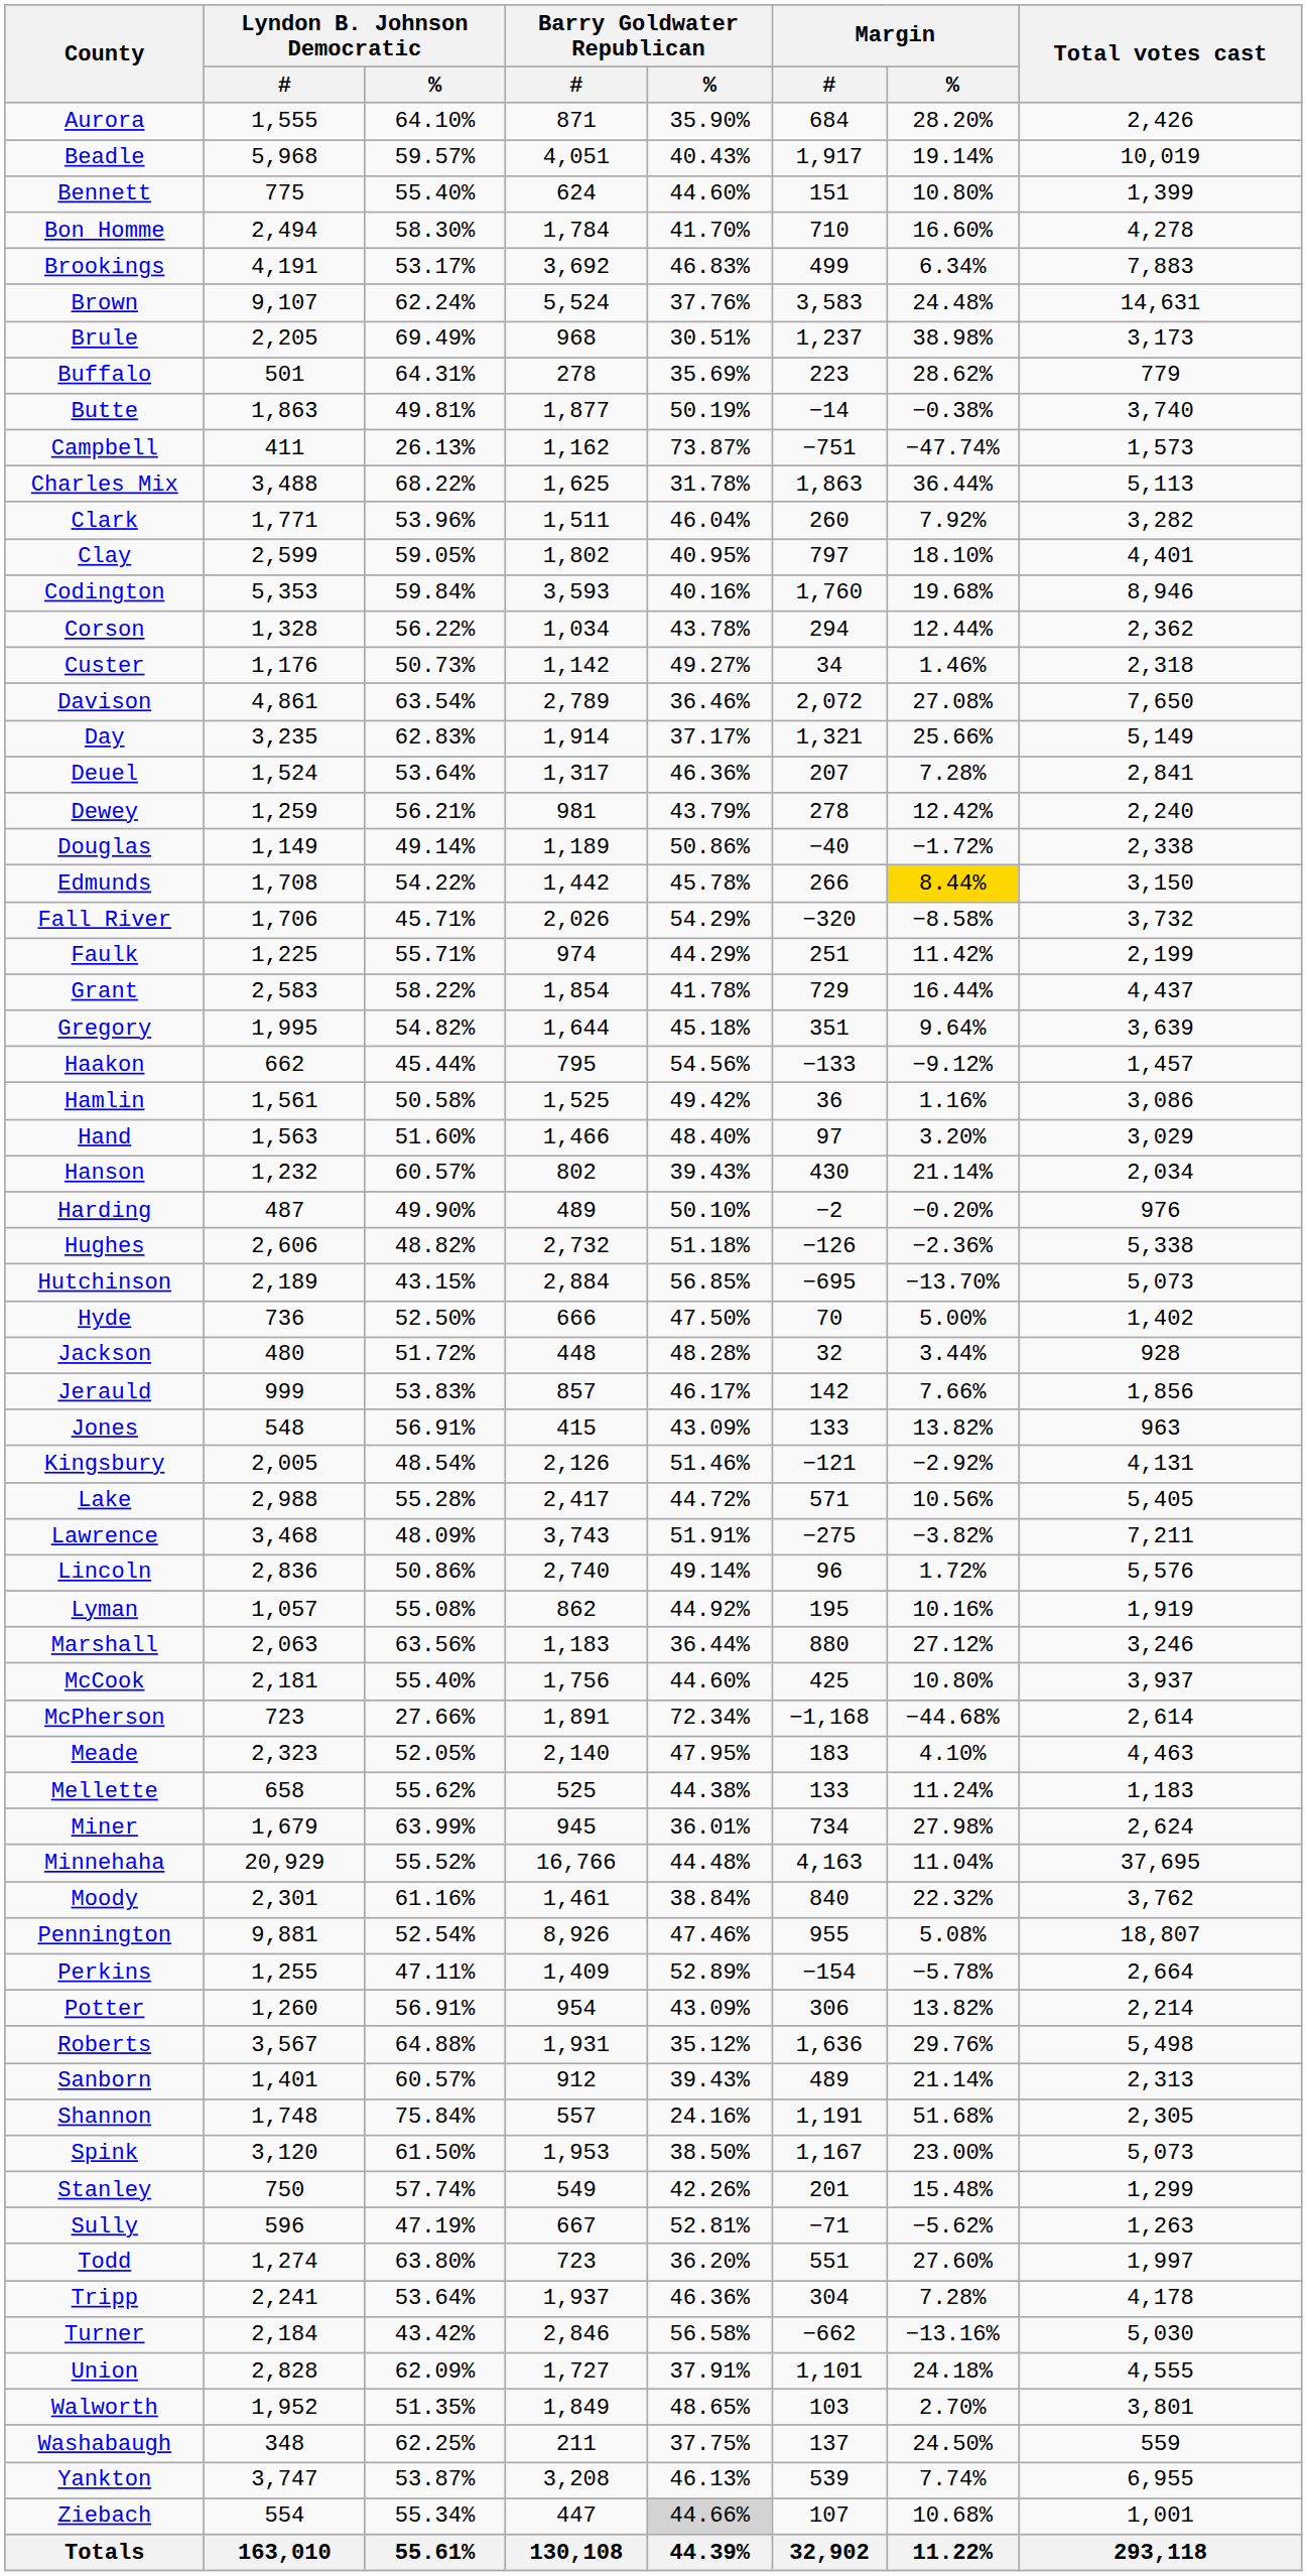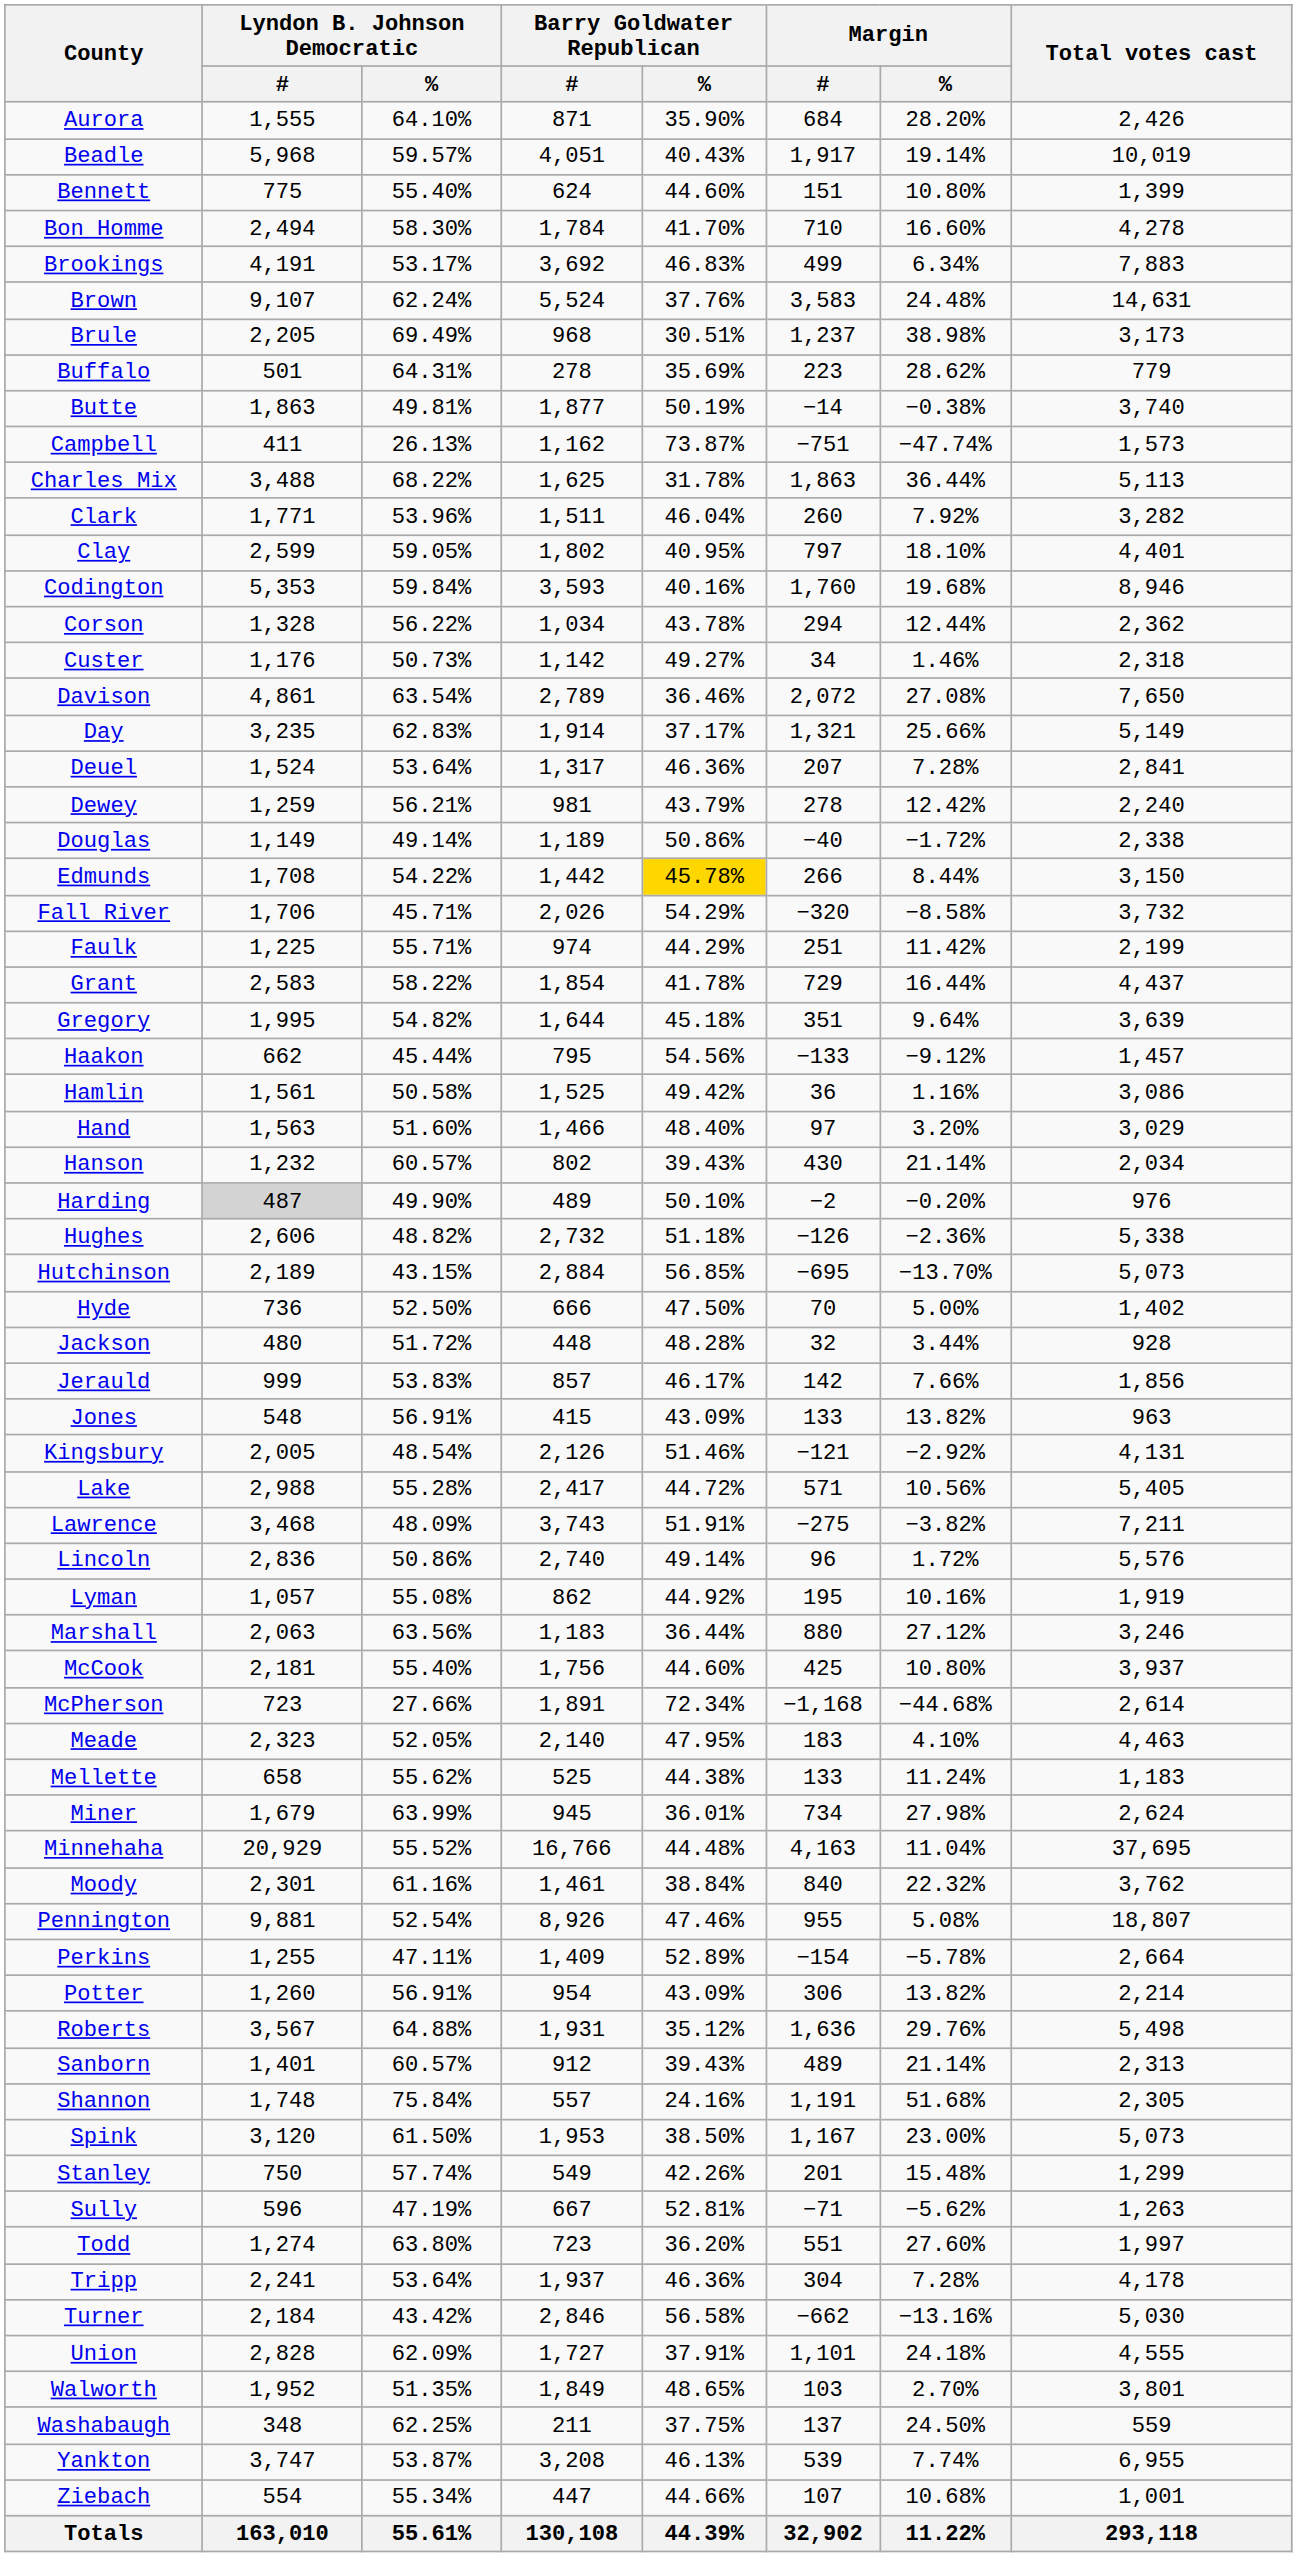Edmunds | Barry Goldwater Republican / %: no background -> gold background
Edmunds | Margin / %: gold background -> no background
Harding | Lyndon B. Johnson Democratic / #: no background -> lightgrey background
Ziebach | Barry Goldwater Republican / %: lightgrey background -> no background
